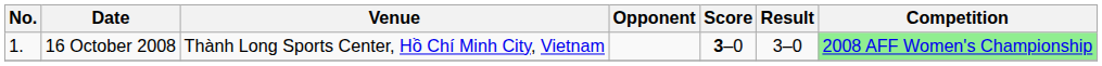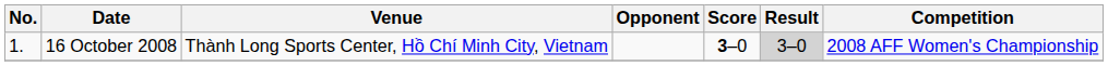16 October 2008 | Result: no background -> lightgrey background
16 October 2008 | Competition: lightgreen background -> no background
